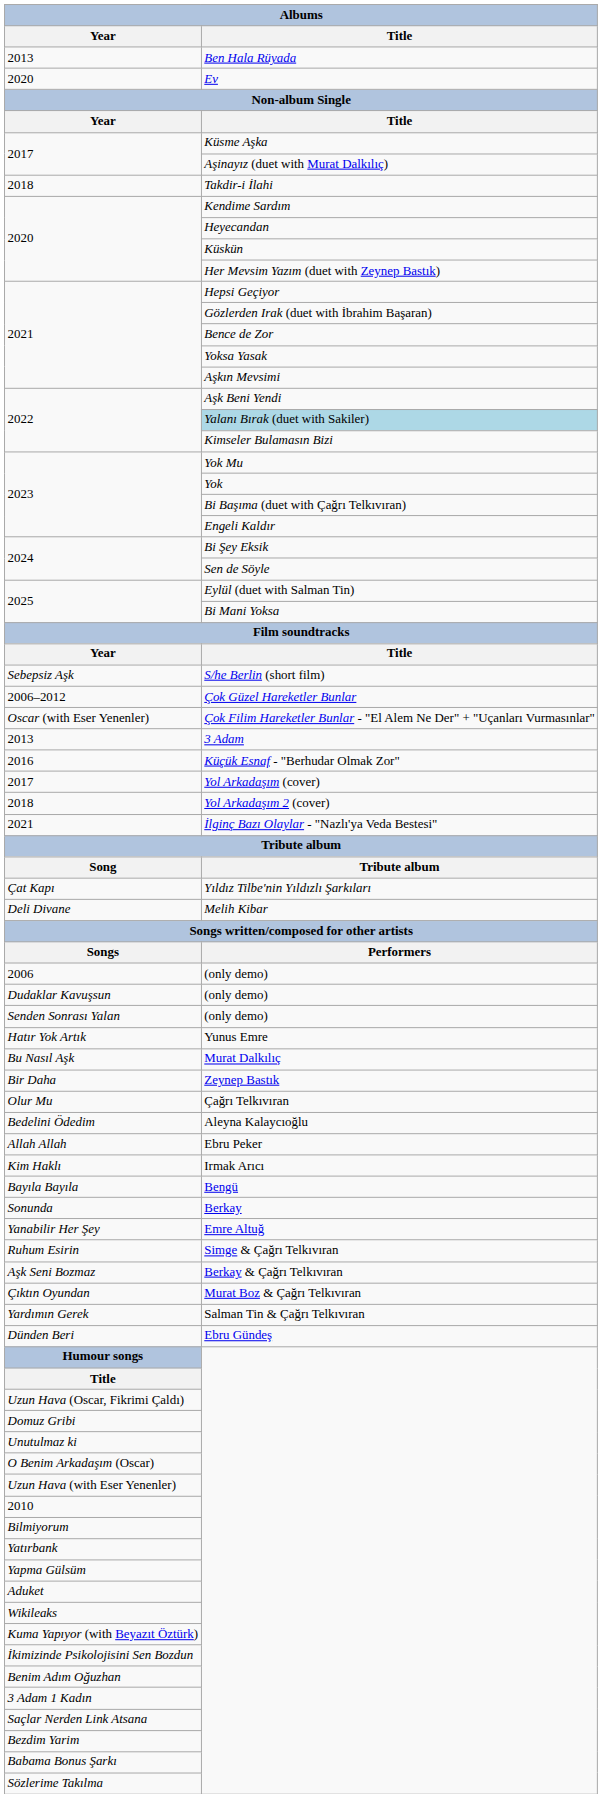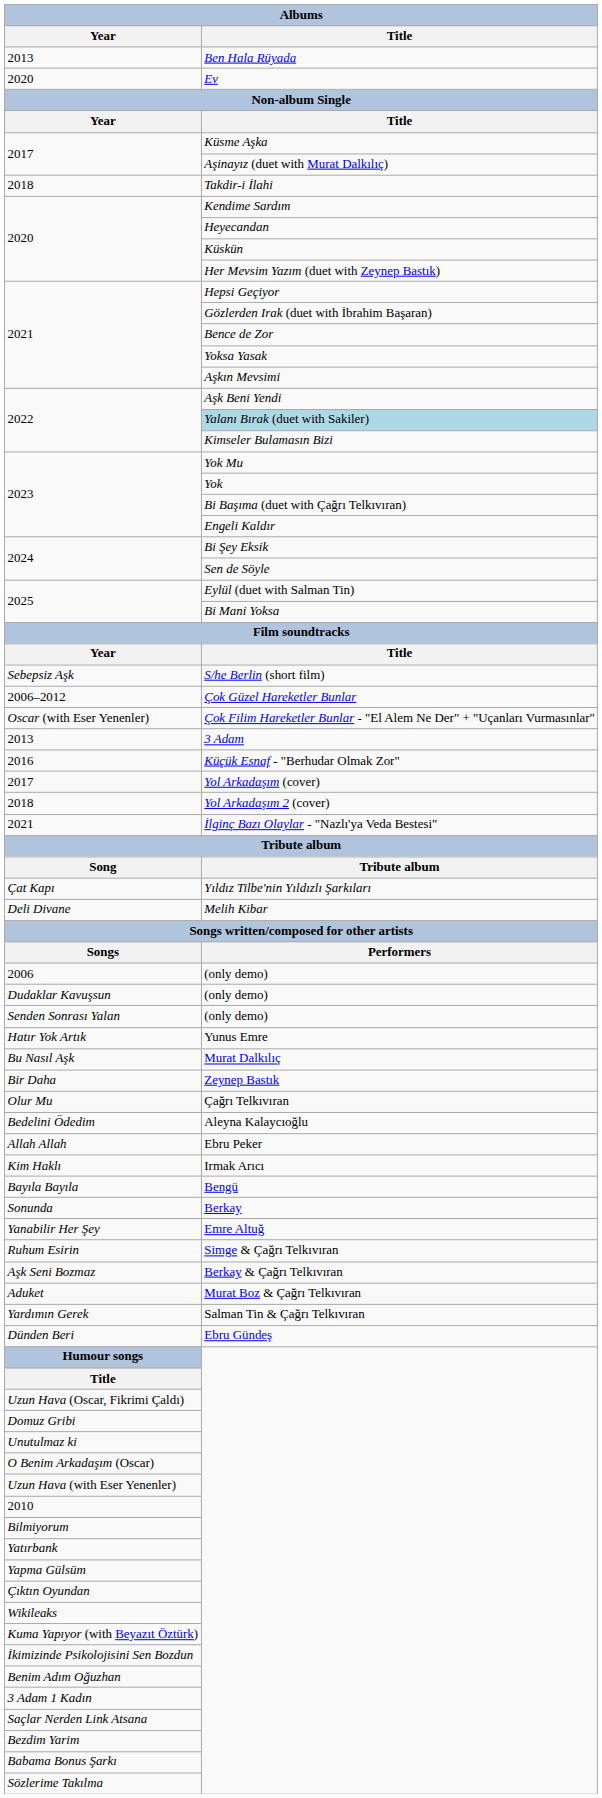row 61 | Year: Çıktın Oyundan -> Aduket
row 75 | Year: Aduket -> Çıktın Oyundan
